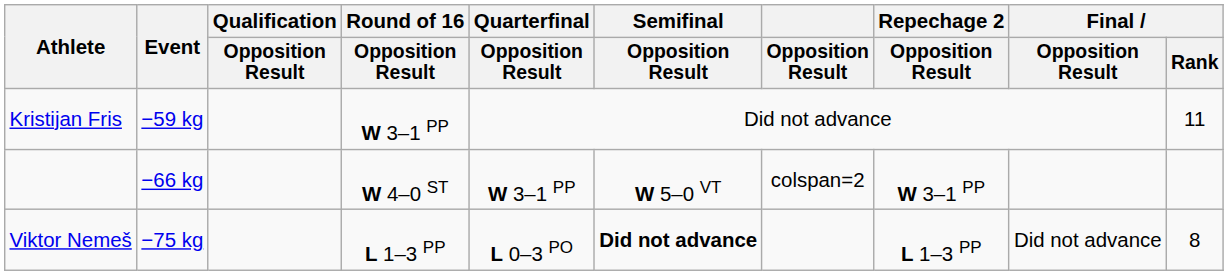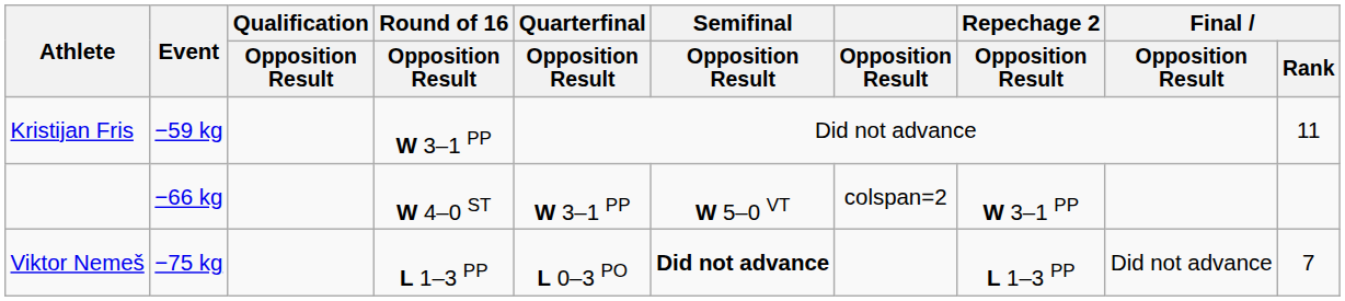Viktor Nemeš | Final / Rank: 8 -> 7
